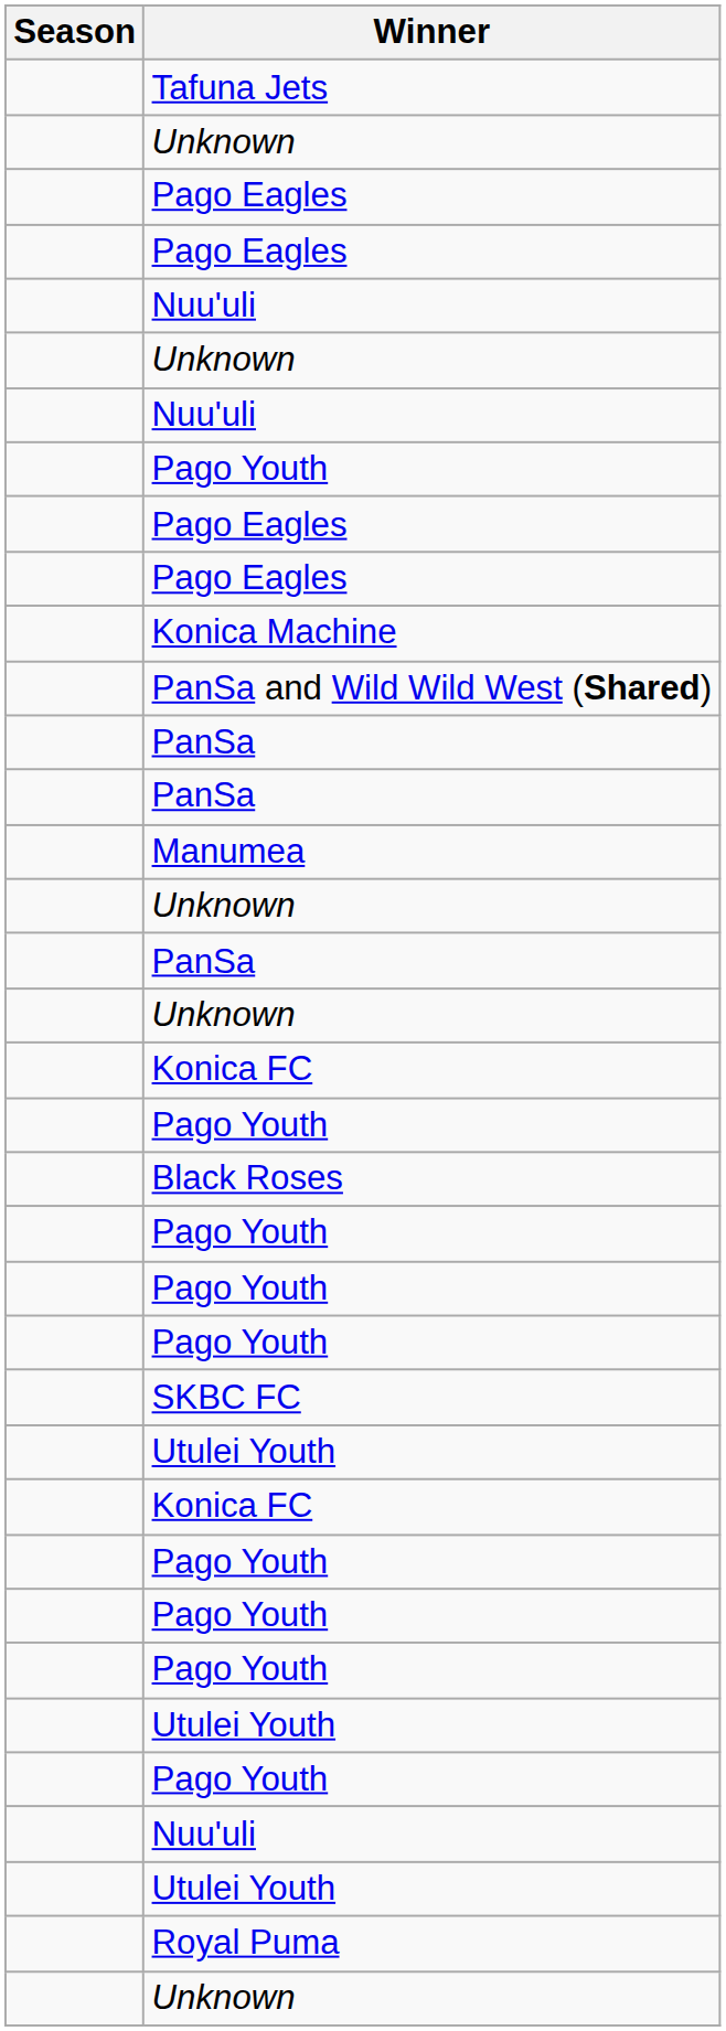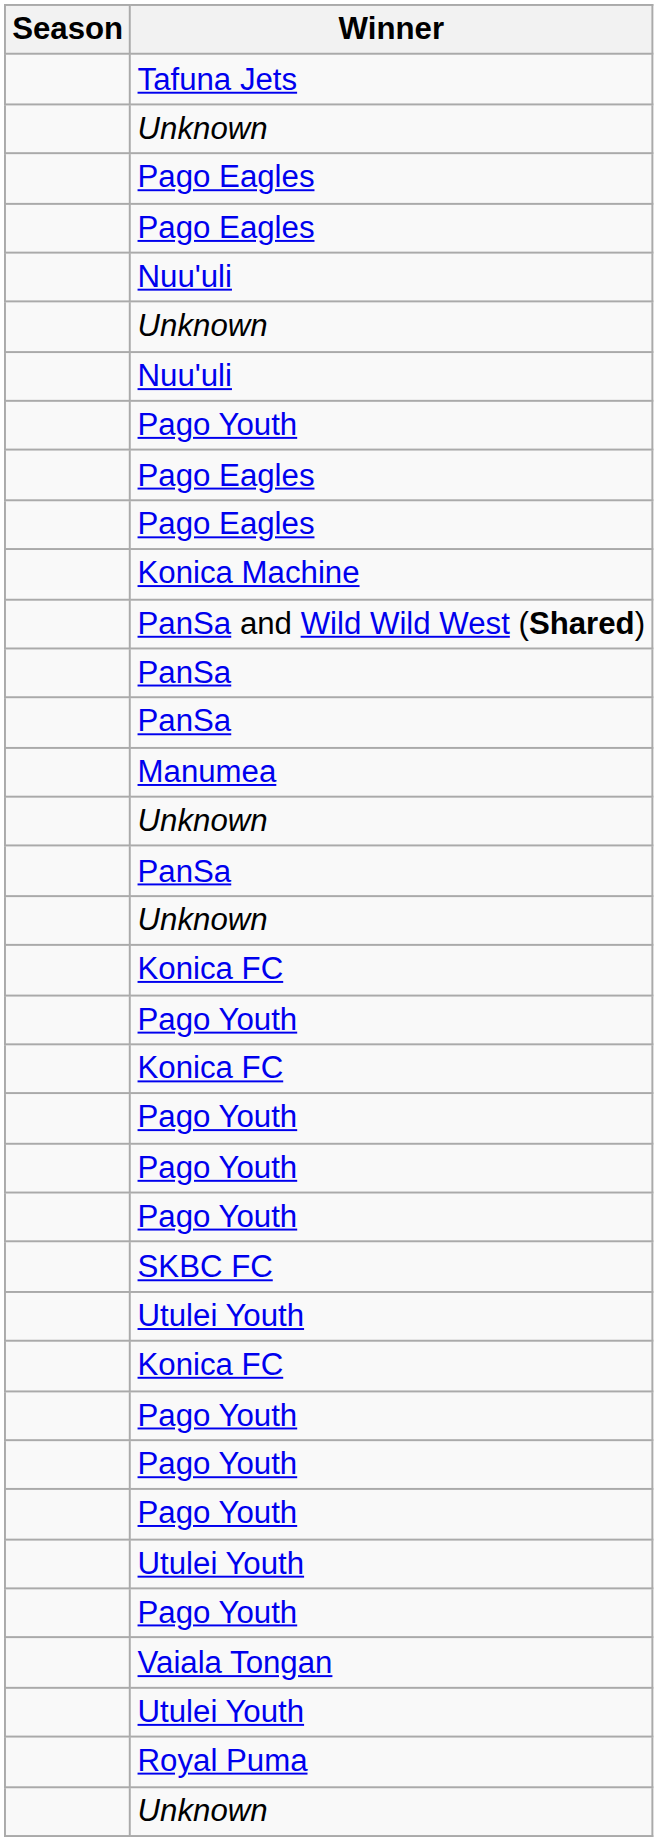row 22 | Winner: Black Roses -> Konica FC
row 34 | Winner: Nuu'uli -> Vaiala Tongan
